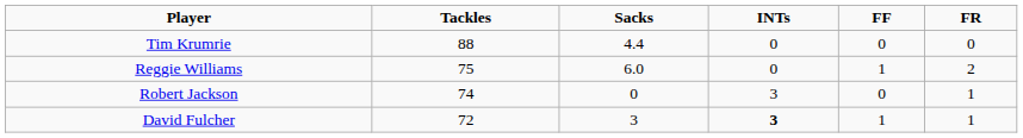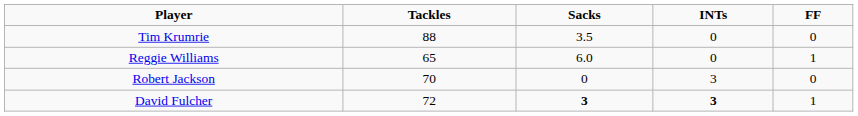- column: FR | 0 | 2 | 1 | 1
Tim Krumrie | Sacks: 4.4 -> 3.5
Reggie Williams | Tackles: 75 -> 65
Robert Jackson | Tackles: 74 -> 70
David Fulcher | Sacks: normal -> bold
